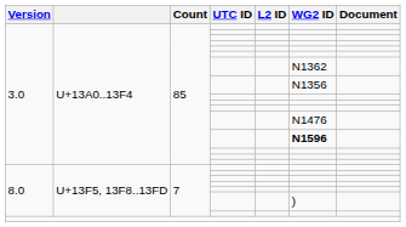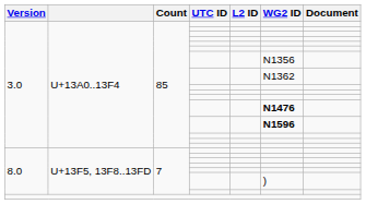row 8 | WG2 ID: N1362 -> N1356
row 9 | WG2 ID: N1356 -> N1362
row 13 | WG2 ID: normal -> bold
